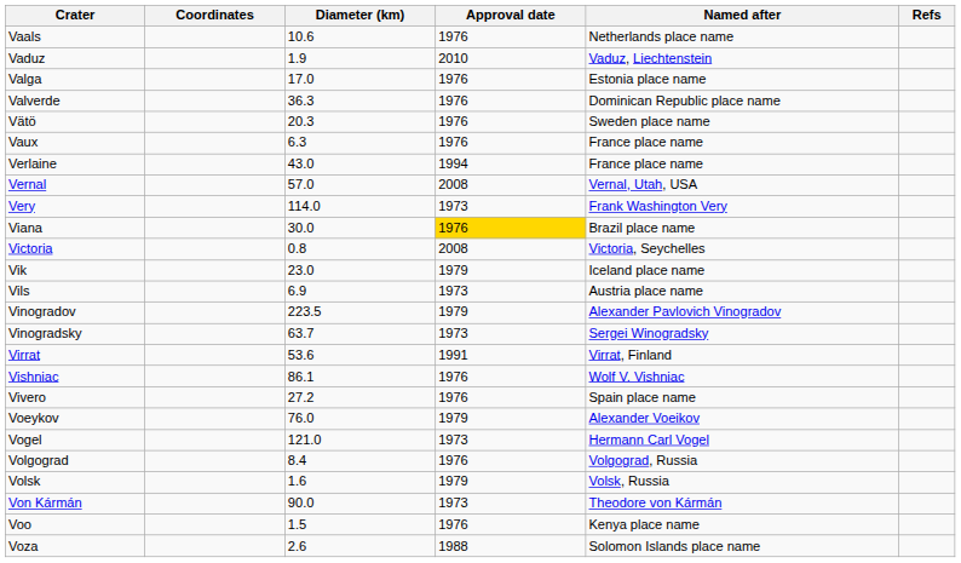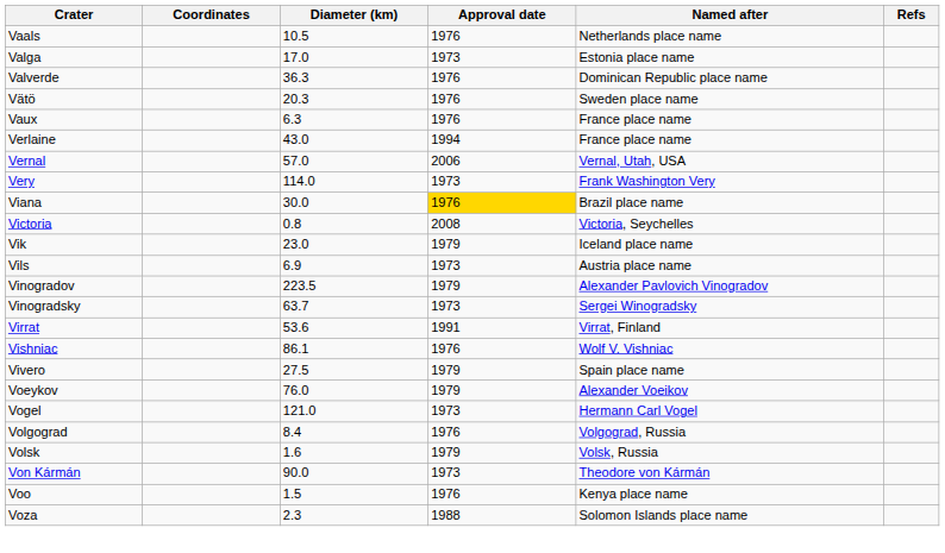Vaals | Diameter (km): 10.6 -> 10.5
- row: Vaduz | 1.9 | 2010 | Vaduz, Liechtenstein
Valga | Approval date: 1976 -> 1973
Vernal | Approval date: 2008 -> 2006
Vivero | Diameter (km): 27.2 -> 27.5
Vivero | Approval date: 1976 -> 1979
Voza | Diameter (km): 2.6 -> 2.3
